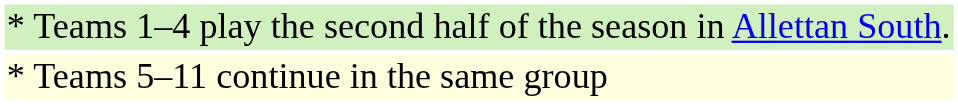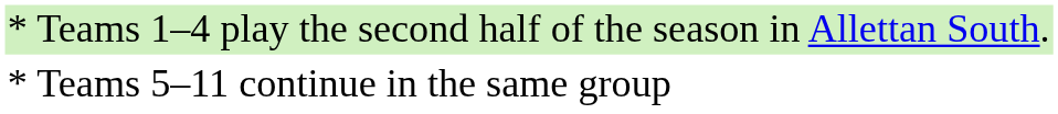row 2 | column 1: lightyellow background -> no background
